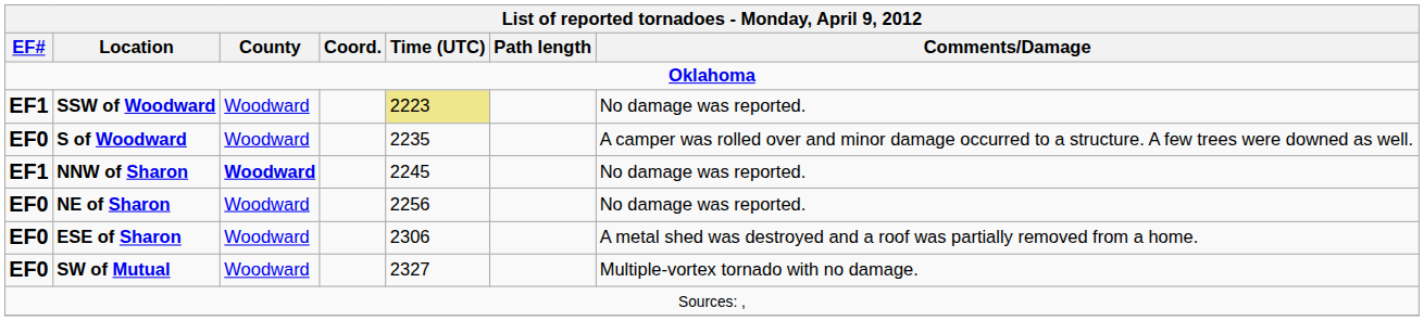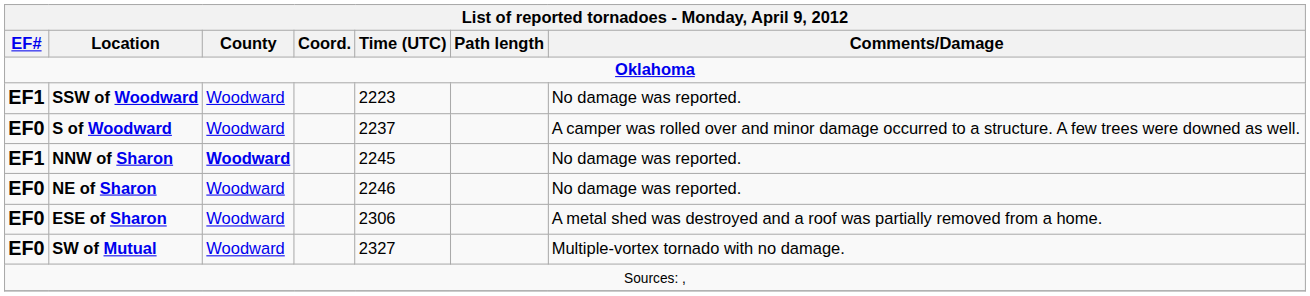SSW of Woodward | Time (UTC): khaki background -> no background
S of Woodward | Time (UTC): 2235 -> 2237
NE of Sharon | Time (UTC): 2256 -> 2246
